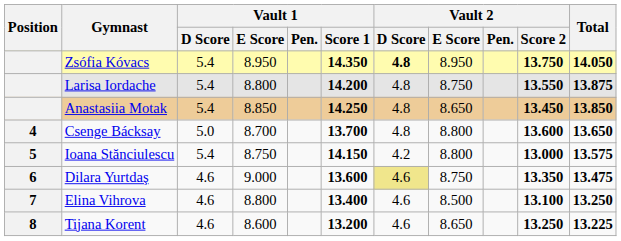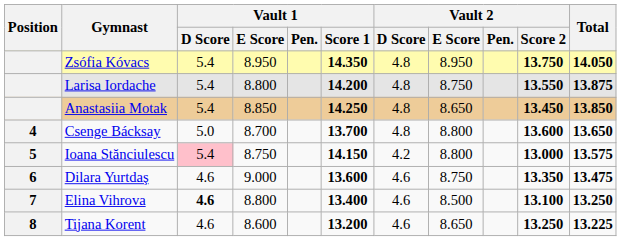Zsófia Kóvacs | Vault 2 / D Score: bold -> normal
Ioana Stănciulescu | Vault 1 / D Score: no background -> pink background
Dilara Yurtdaş | Vault 2 / D Score: khaki background -> no background
Elina Vihrova | Vault 1 / D Score: normal -> bold
